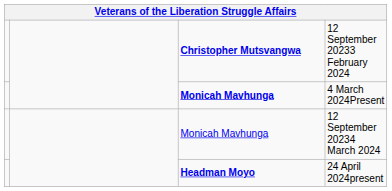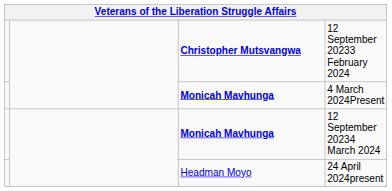12 September 20234 March 2024 | column 3: normal -> bold
24 April 2024present | column 3: bold -> normal
